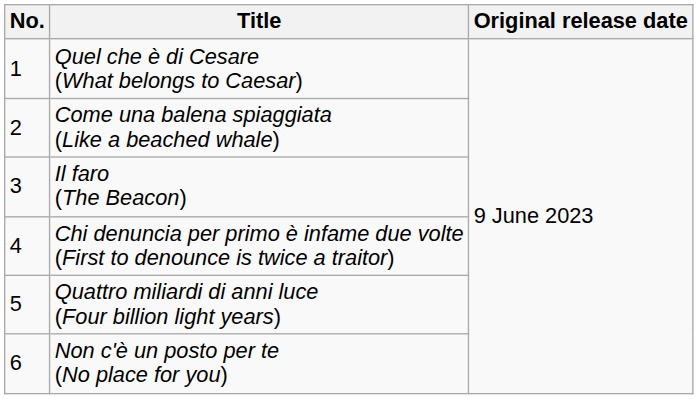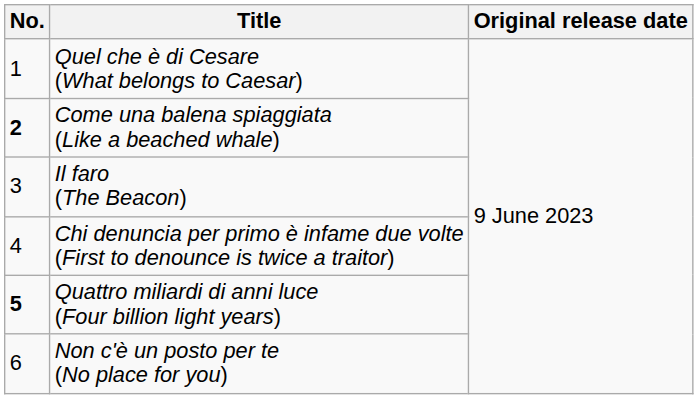Come una balena spiaggiata (Like a beached whale) | No.: normal -> bold
Quattro miliardi di anni luce (Four billion light years) | No.: normal -> bold
